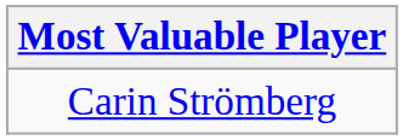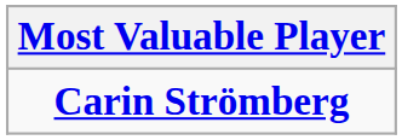row 2 | column 1: normal -> bold
